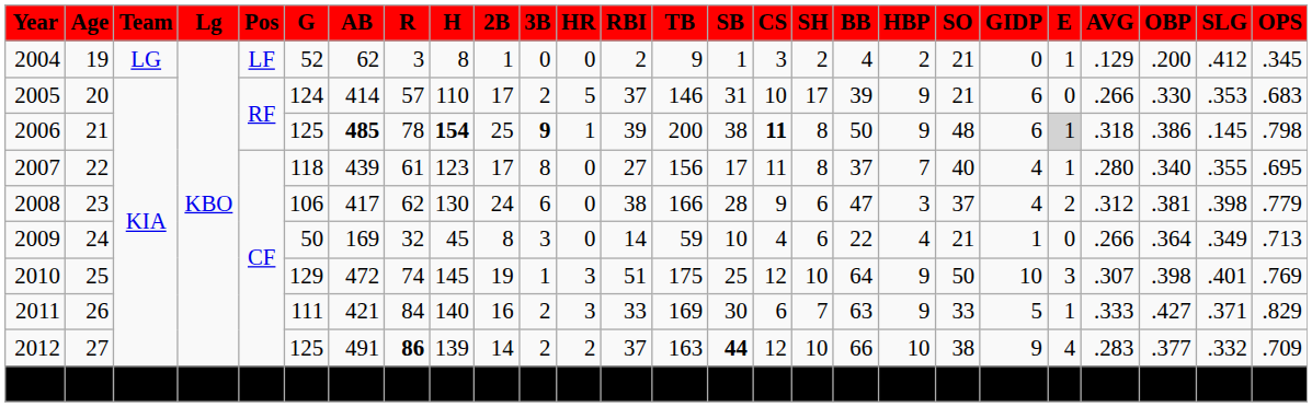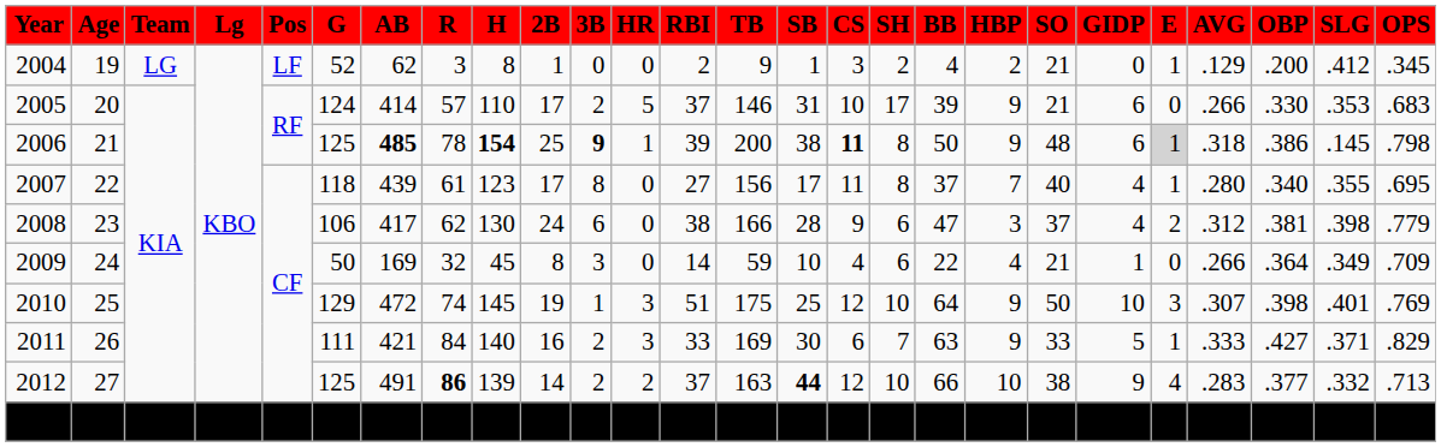2009 | OPS: .713 -> .709
2012 | OPS: .709 -> .713
